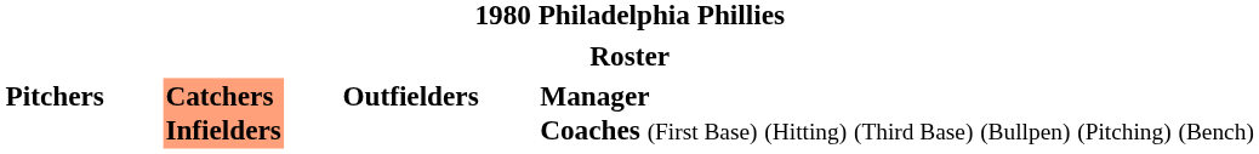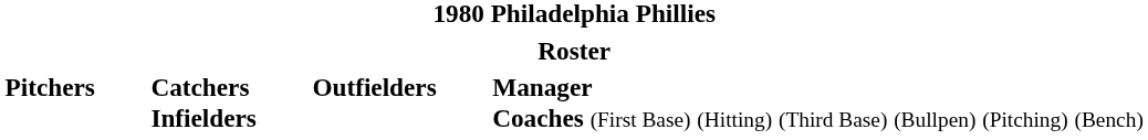Pitchers | column 2: lightsalmon background -> no background
